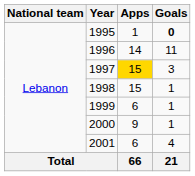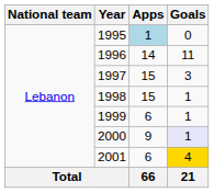1995 | Apps: no background -> lightblue background
1995 | Goals: bold -> normal
1997 | Apps: gold background -> no background
2000 | Goals: no background -> lavender background
2001 | Goals: no background -> gold background
